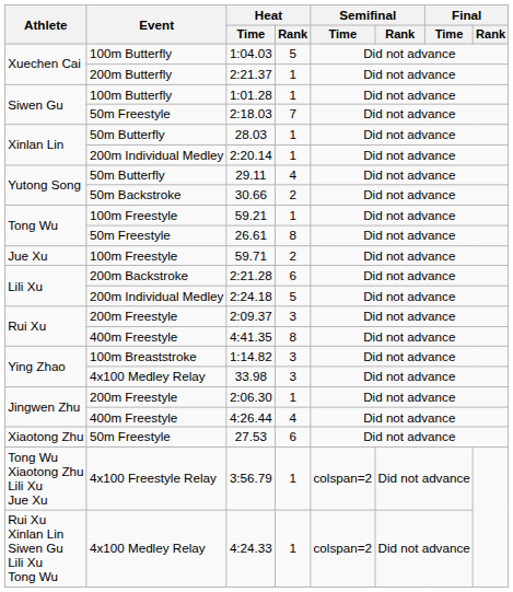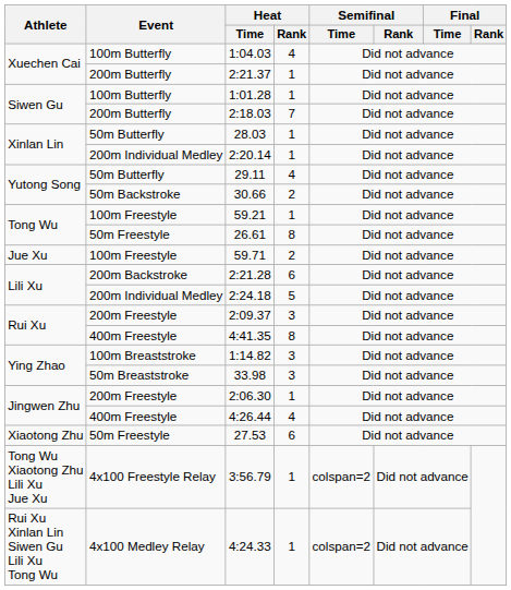1:04.03 | Heat / Rank: 5 -> 4
2:18.03 | Event: 50m Freestyle -> 200m Butterfly
33.98 | Event: 4x100 Medley Relay -> 50m Breaststroke
